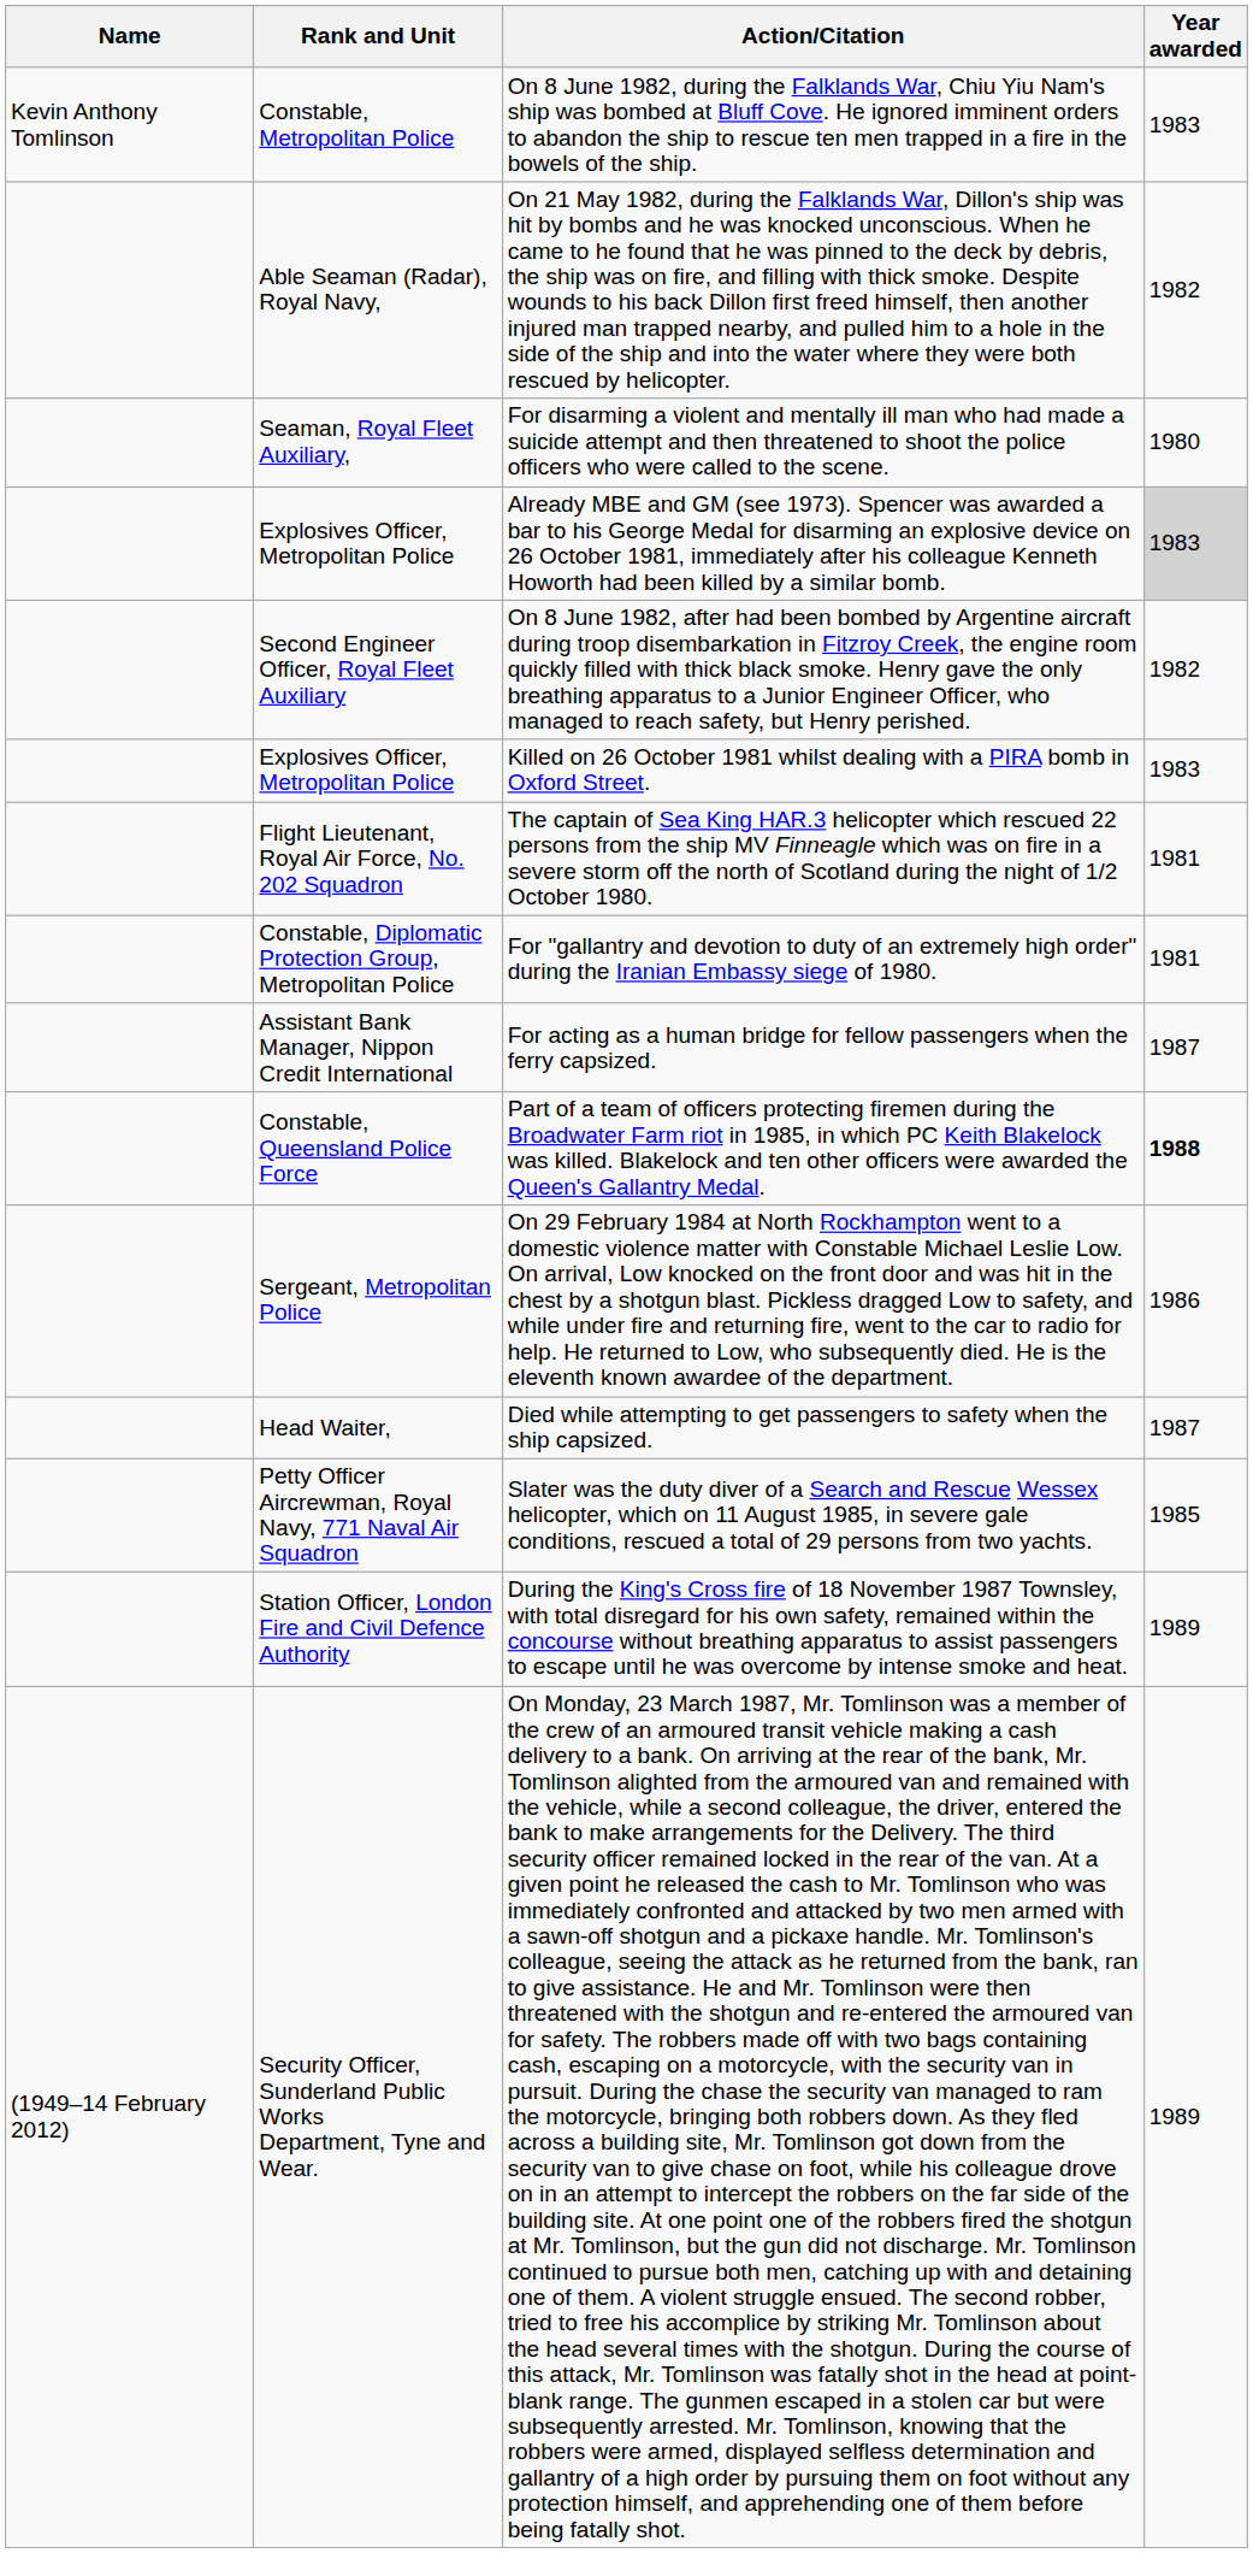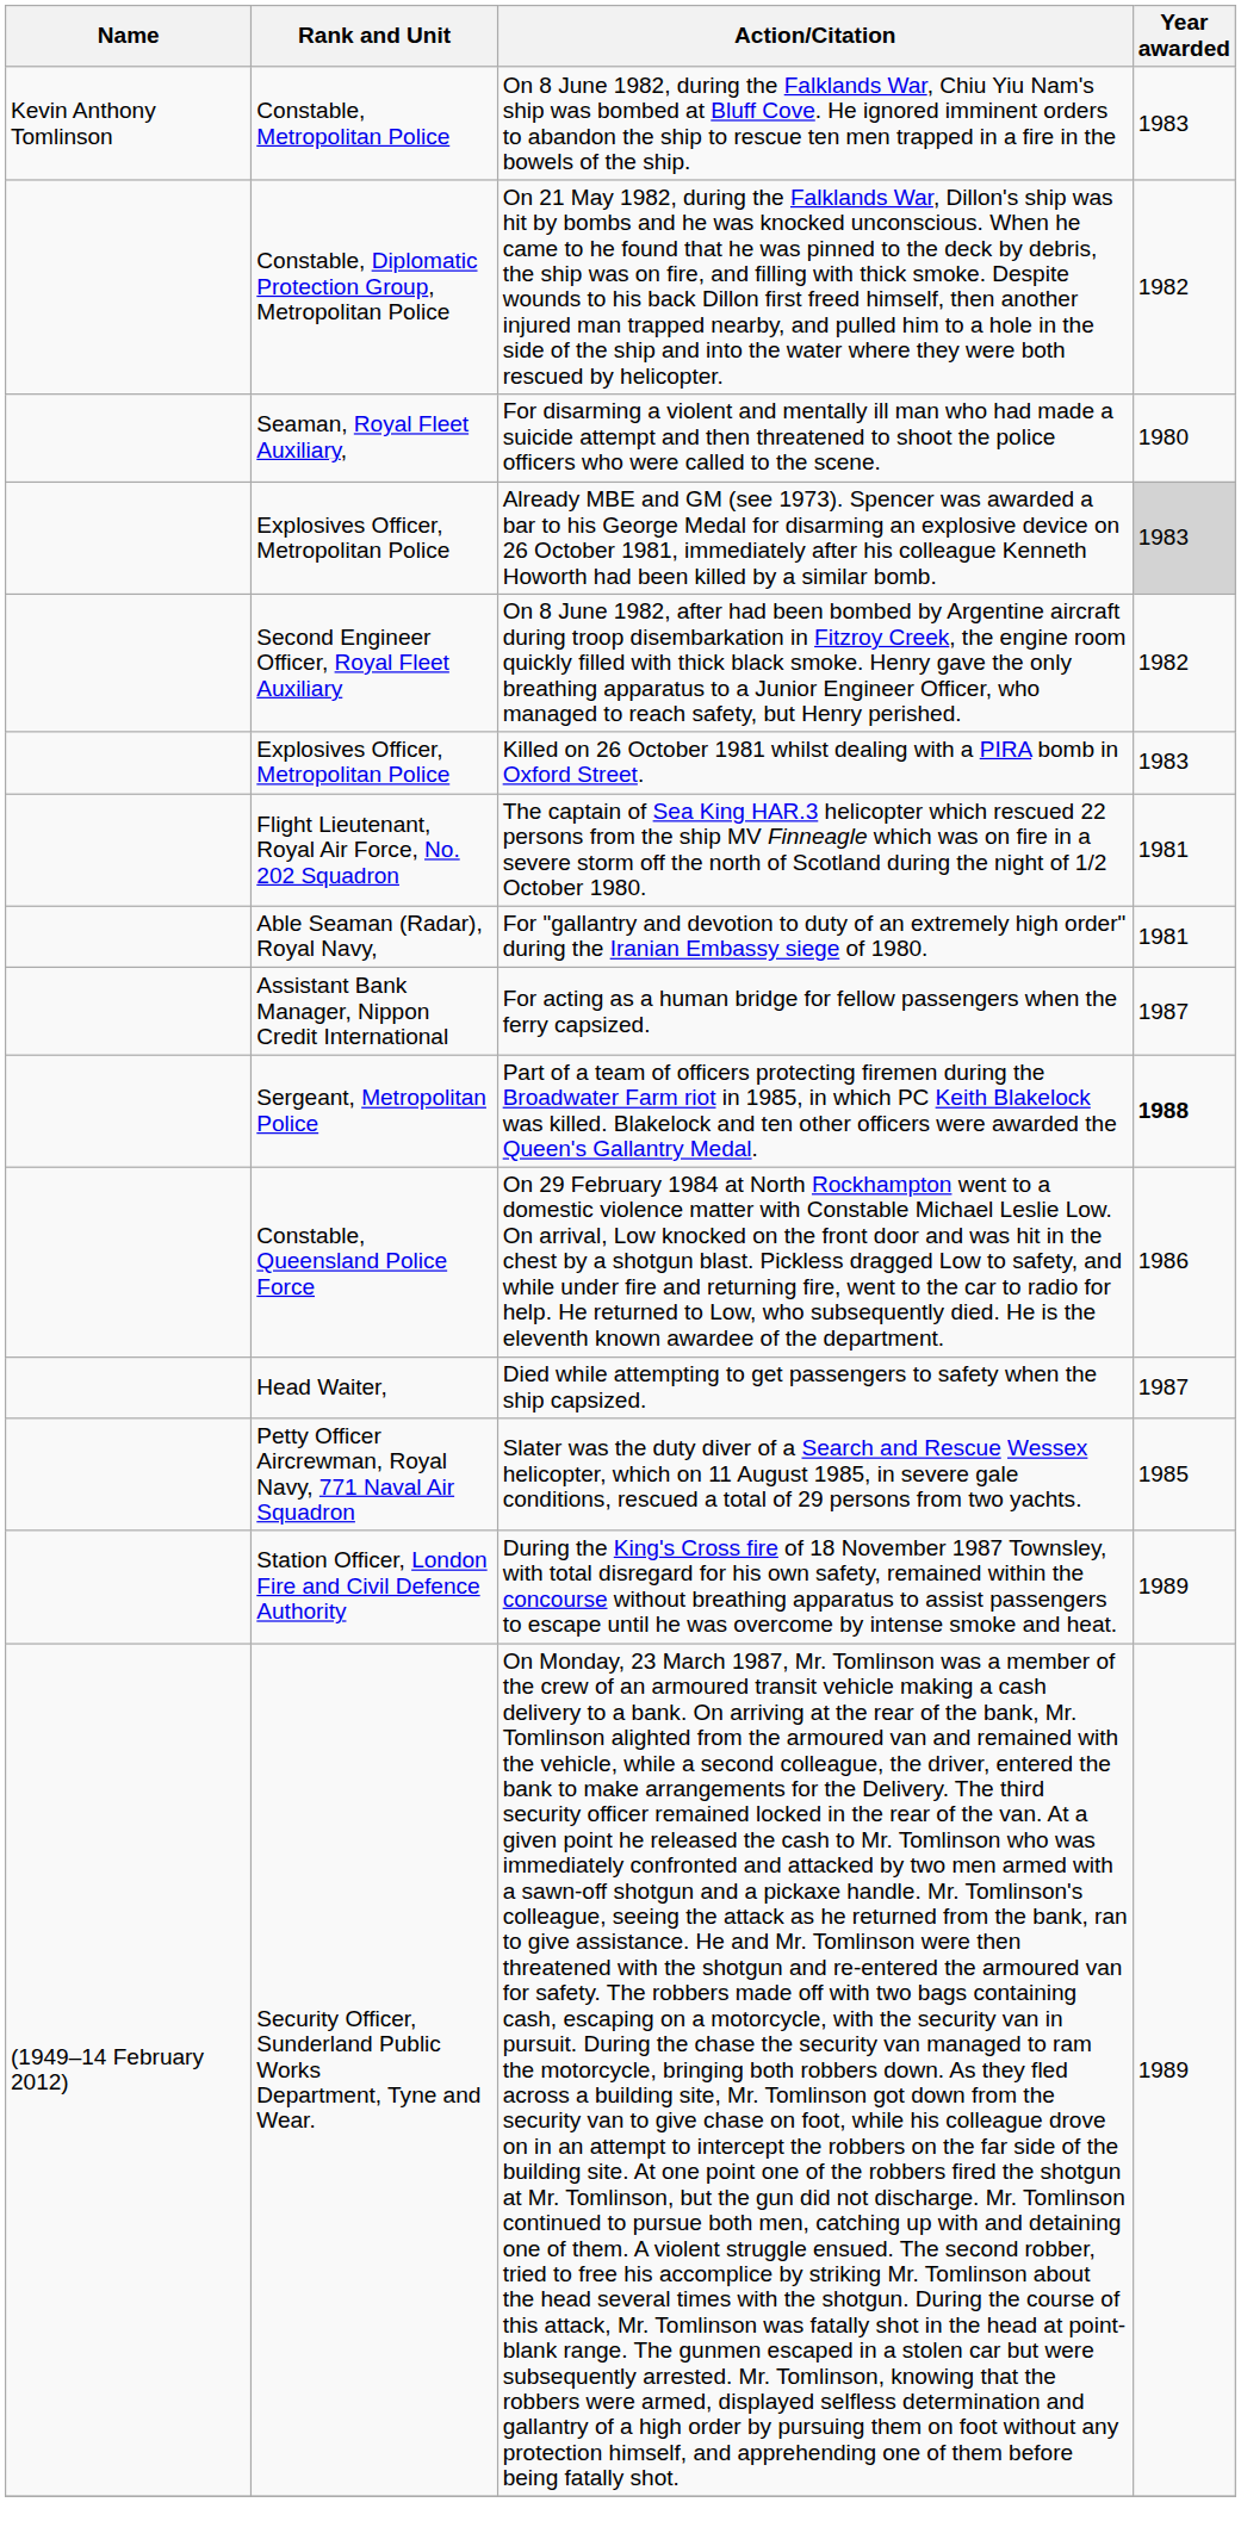row 3 | Rank and Unit: Able Seaman (Radar), Royal Navy, -> Constable, Diplomatic Protection Group, Metropolitan Police
row 9 | Rank and Unit: Constable, Diplomatic Protection Group, Metropolitan Police -> Able Seaman (Radar), Royal Navy,
row 11 | Rank and Unit: Constable, Queensland Police Force -> Sergeant, Metropolitan Police
row 12 | Rank and Unit: Sergeant, Metropolitan Police -> Constable, Queensland Police Force
